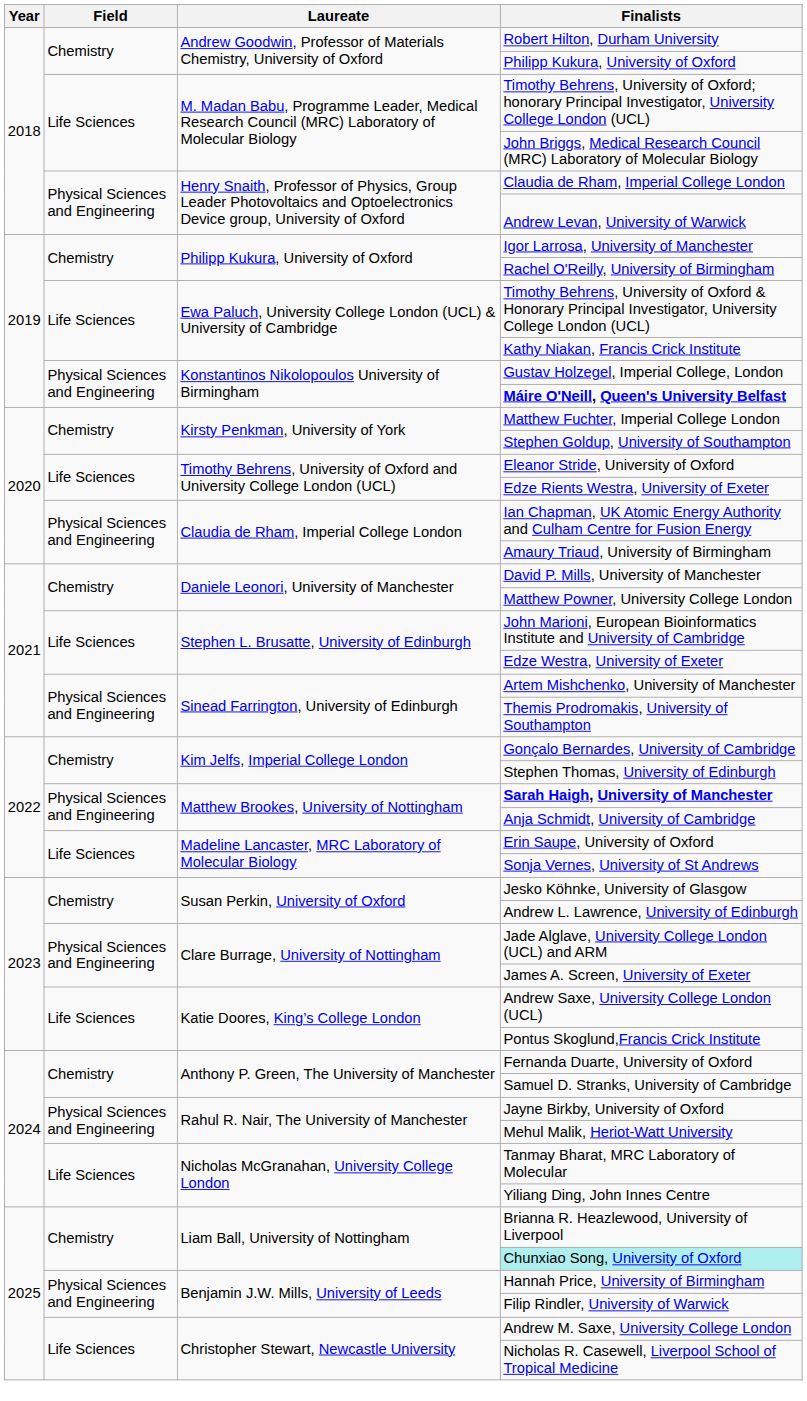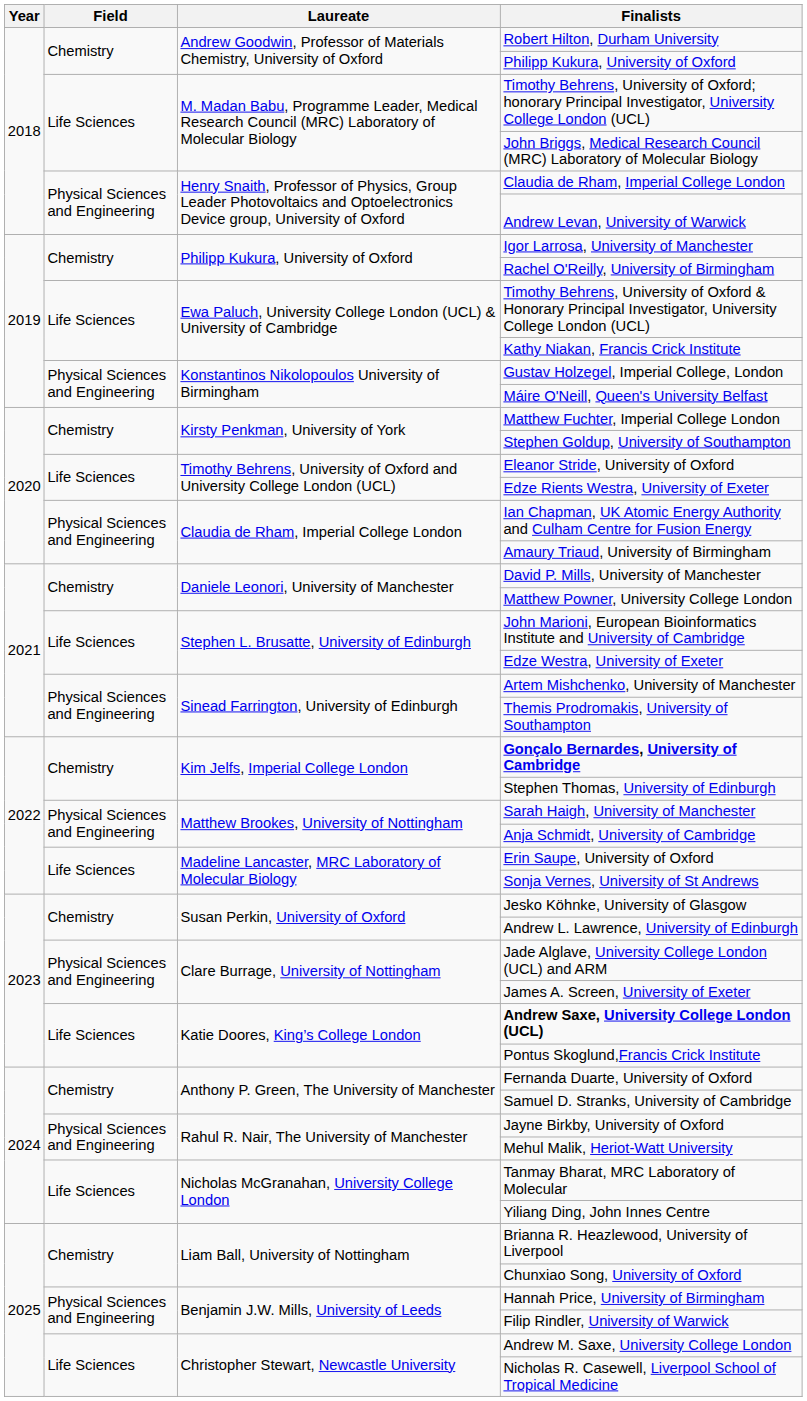Máire O'Neill, Queen's University Belfast | Finalists: bold -> normal
Gonçalo Bernardes, University of Cambridge | Finalists: normal -> bold
Sarah Haigh, University of Manchester | Finalists: bold -> normal
Andrew Saxe, University College London (UCL) | Finalists: normal -> bold
Chunxiao Song, University of Oxford | Finalists: paleturquoise background -> no background
